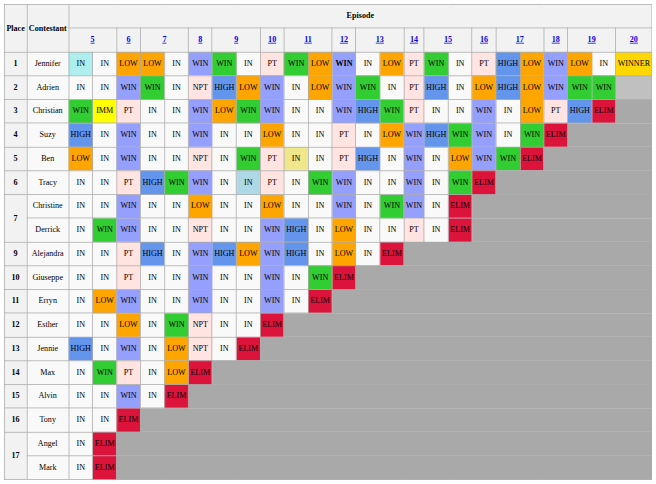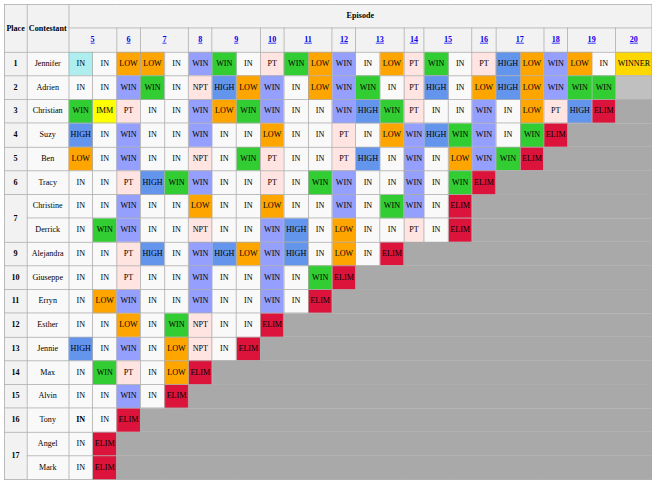Jennifer | Episode / 12: bold -> normal
Ben | column 12: khaki background -> no background
Tracy | column 10: lightblue background -> no background
Tony | column 3: normal -> bold
